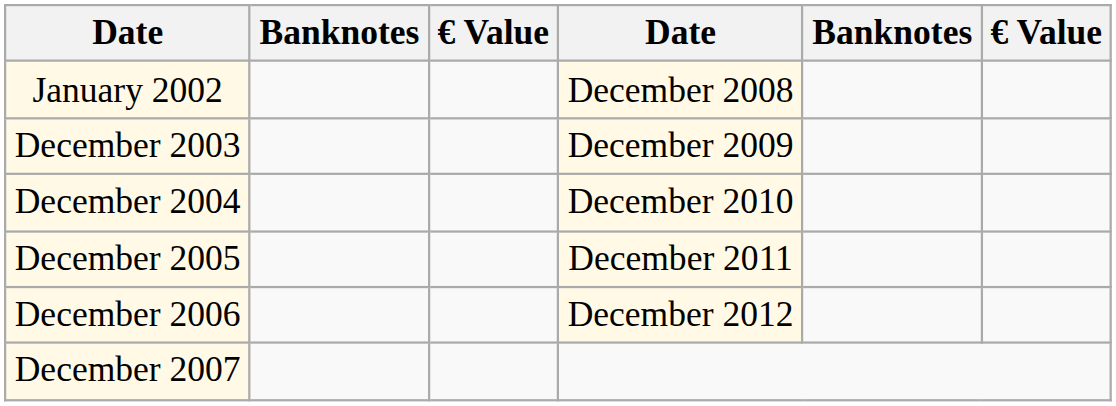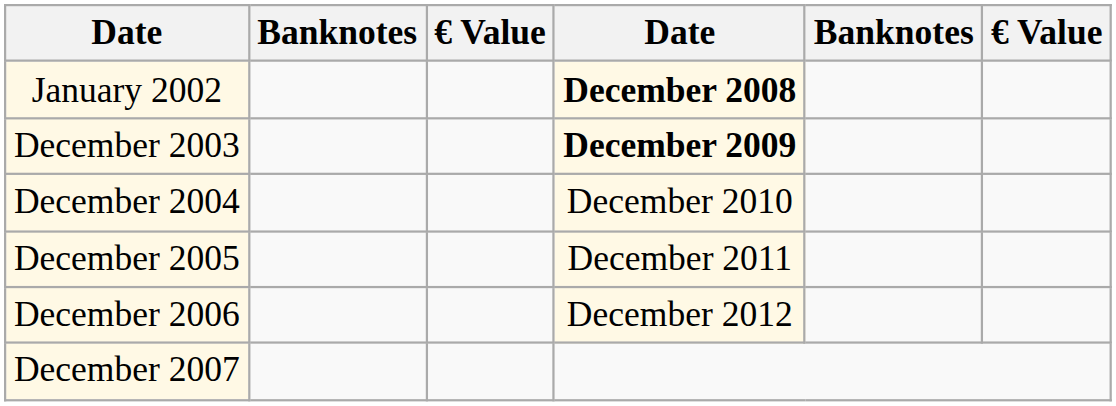January 2002 | column 4: normal -> bold
December 2003 | column 4: normal -> bold
